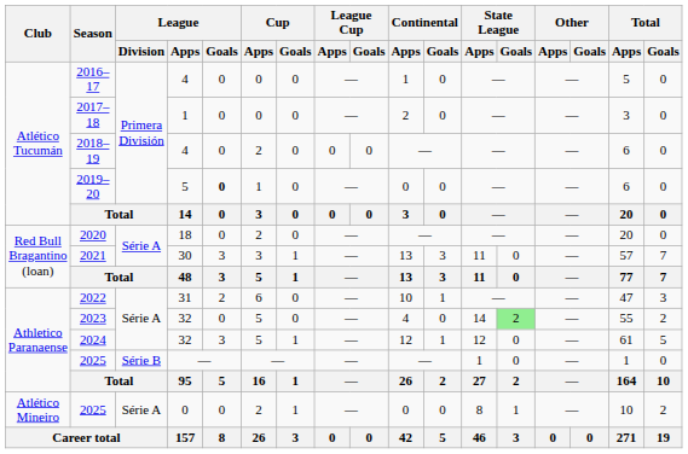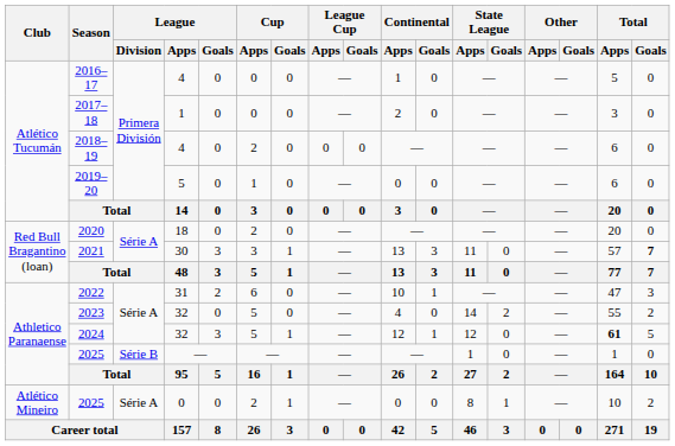2019–20 | League / Goals: bold -> normal
2021 | Total / Goals: normal -> bold
2023 | State League / Goals: lightgreen background -> no background
2024 | Total / Apps: normal -> bold
